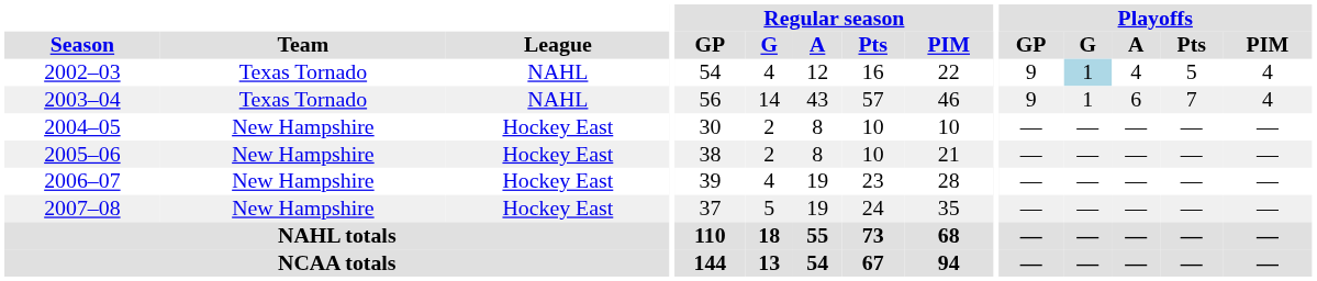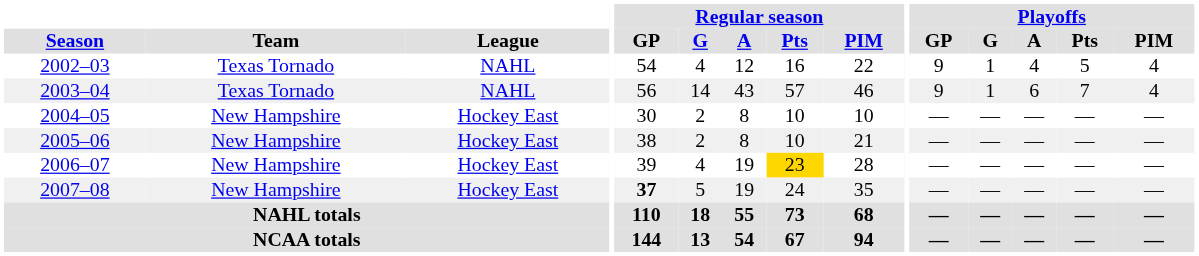2002–03 | Playoffs / G: lightblue background -> no background
2006–07 | Regular season / Pts: no background -> gold background
2007–08 | Regular season / GP: normal -> bold
